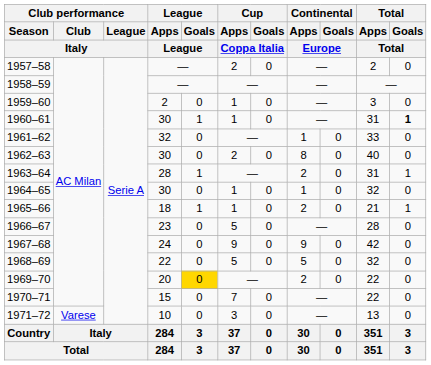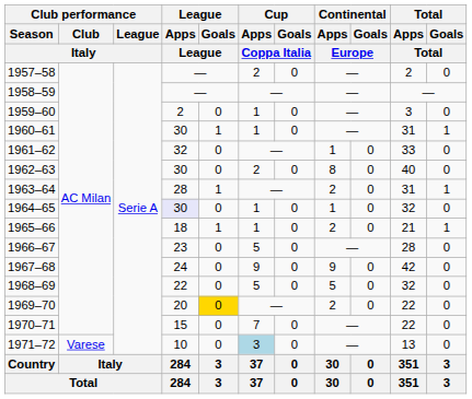1960–61 | Total / Goals / Total: bold -> normal
1964–65 | League / Apps / League: no background -> lavender background
1971–72 | Cup / Apps / Coppa Italia: no background -> lightblue background
